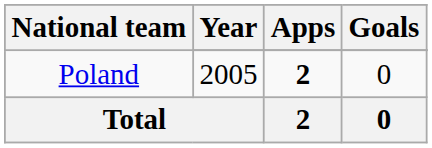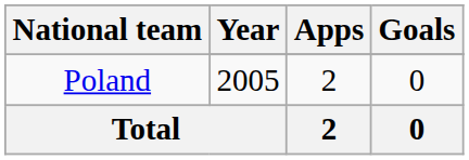2005 | Apps: bold -> normal
